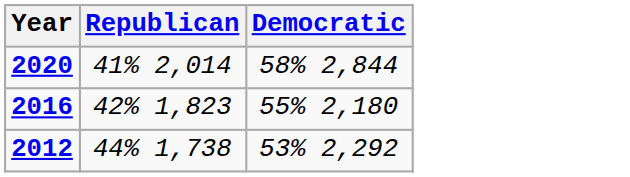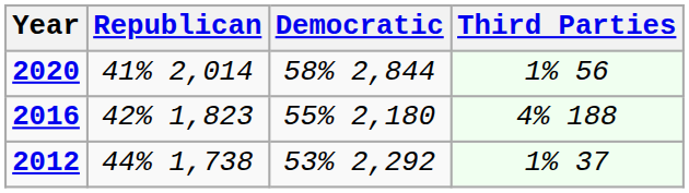+ column: Third Parties | 1% 56 | 4% 188 | 1% 37
